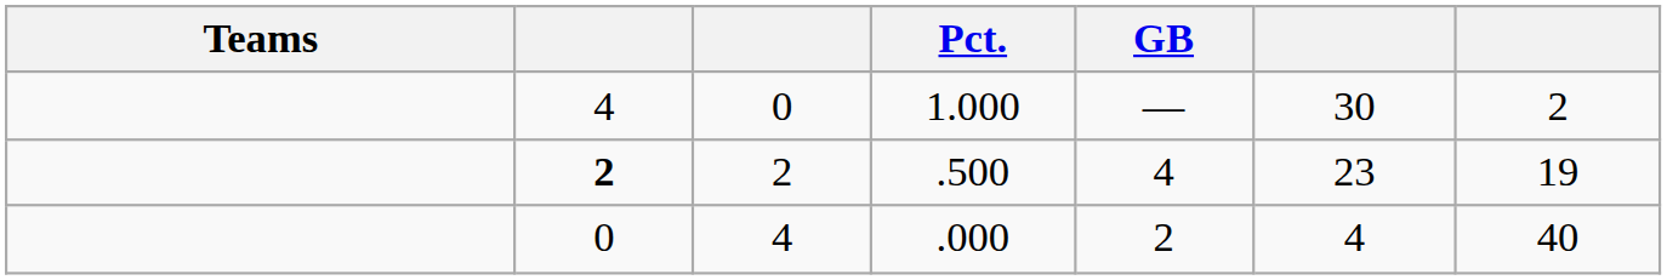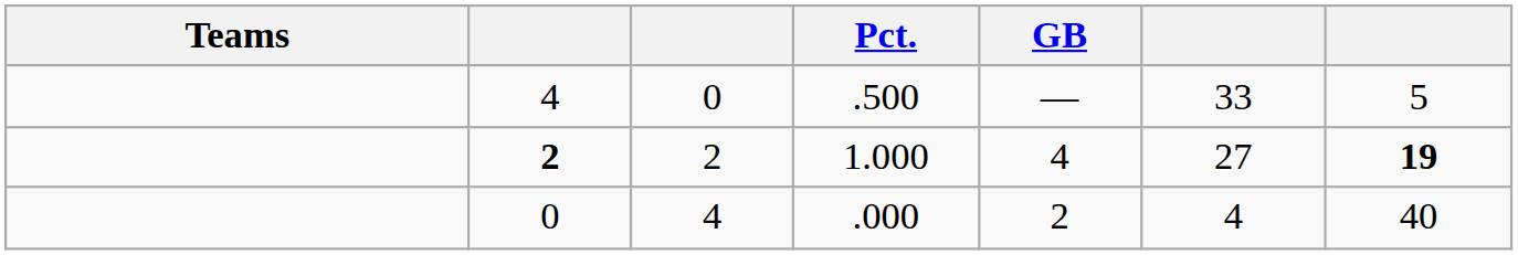row 2 | Pct.: 1.000 -> .500
row 2 | column 6: 30 -> 33
row 2 | column 7: 2 -> 5
row 3 | Pct.: .500 -> 1.000
row 3 | column 6: 23 -> 27
row 3 | column 7: normal -> bold
